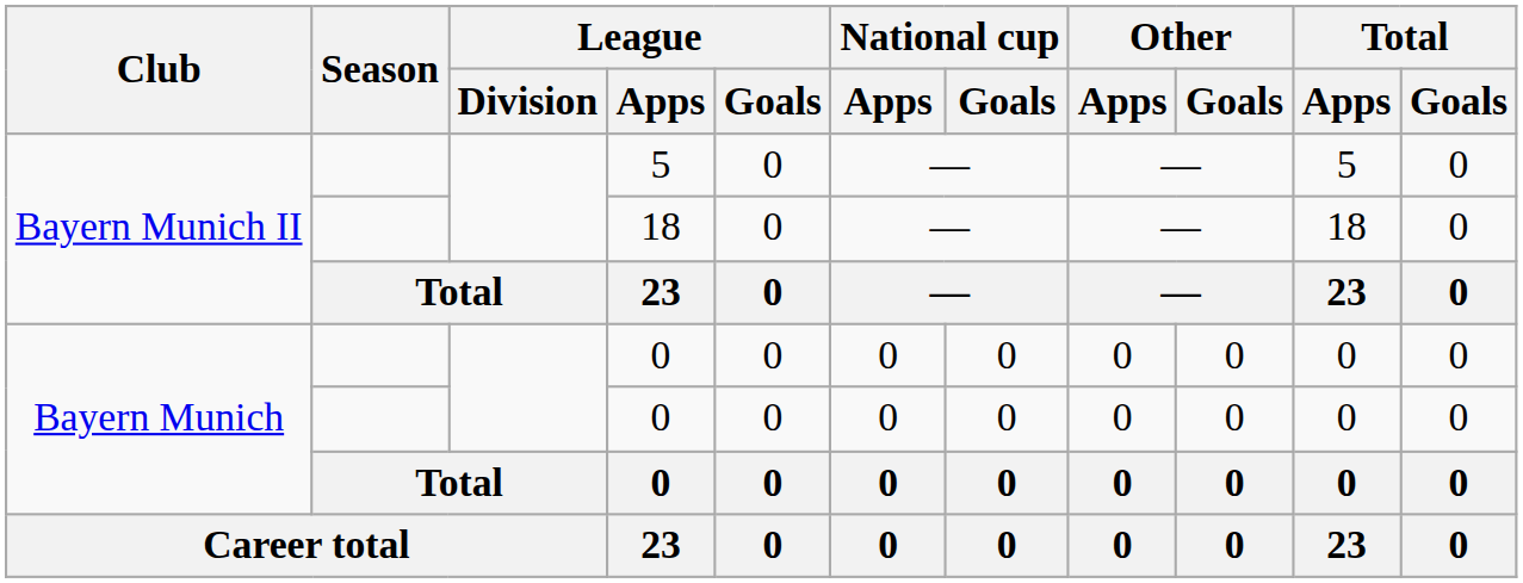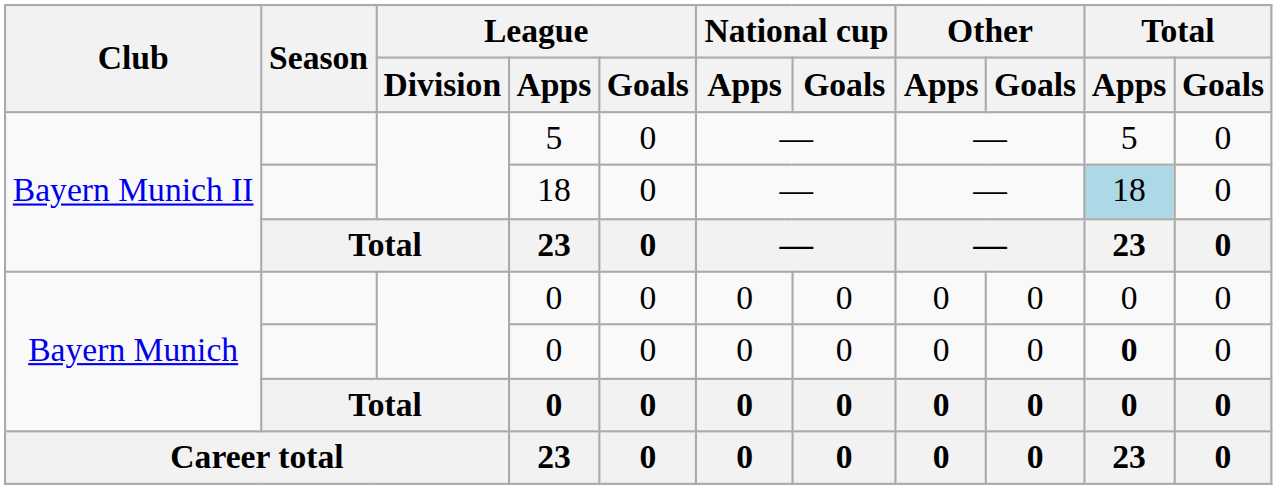row 4 | Total / Apps: no background -> lightblue background
row 7 | Total / Apps: normal -> bold
